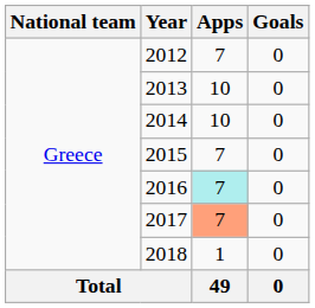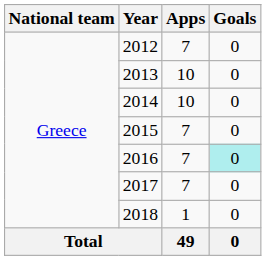2016 | Apps: paleturquoise background -> no background
2016 | Goals: no background -> paleturquoise background
2017 | Apps: lightsalmon background -> no background
